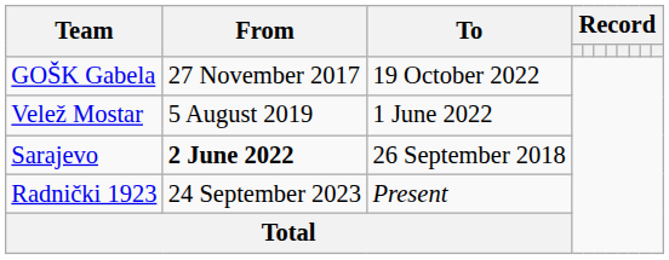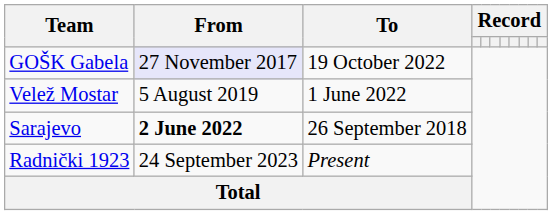GOŠK Gabela | From: no background -> lavender background
